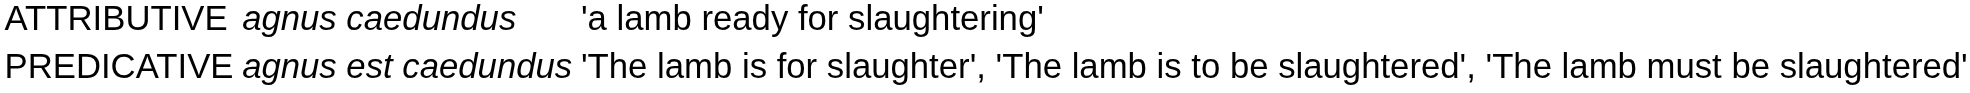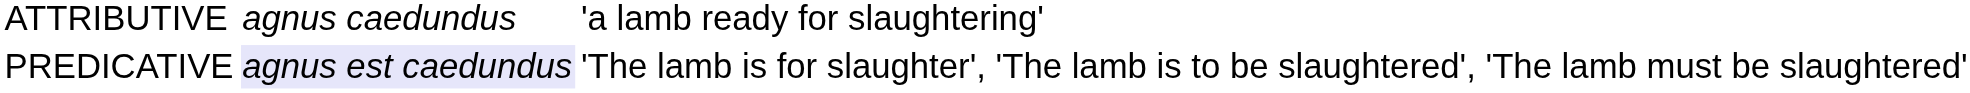PREDICATIVE | column 2: no background -> lavender background
